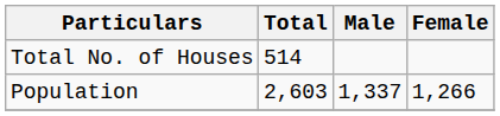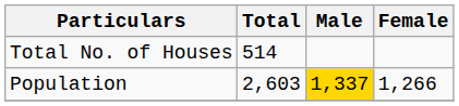Population | Male: no background -> gold background
